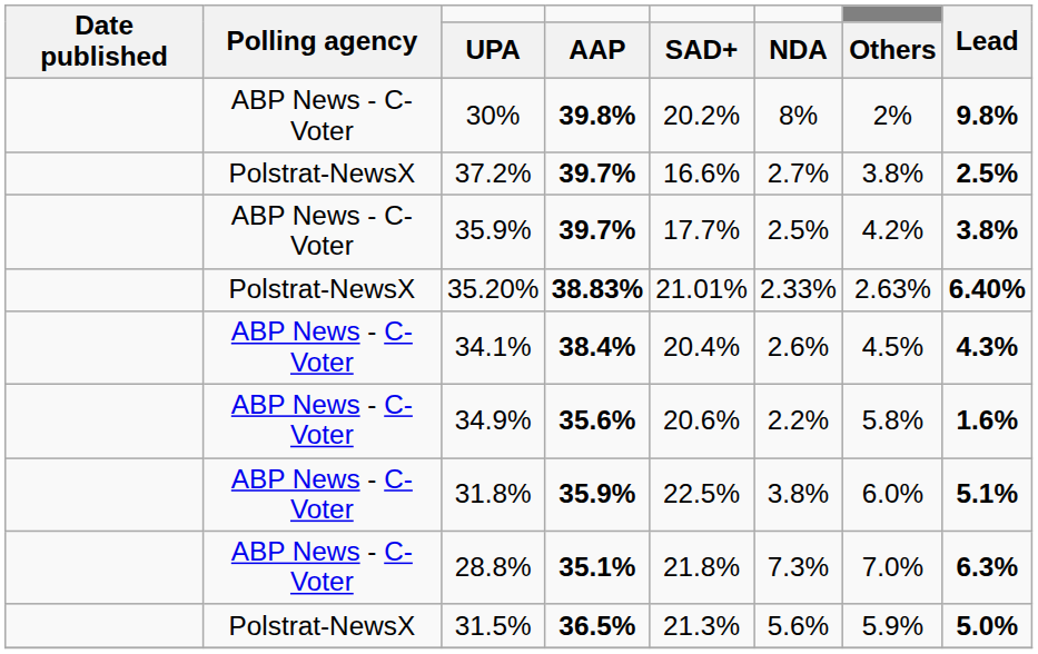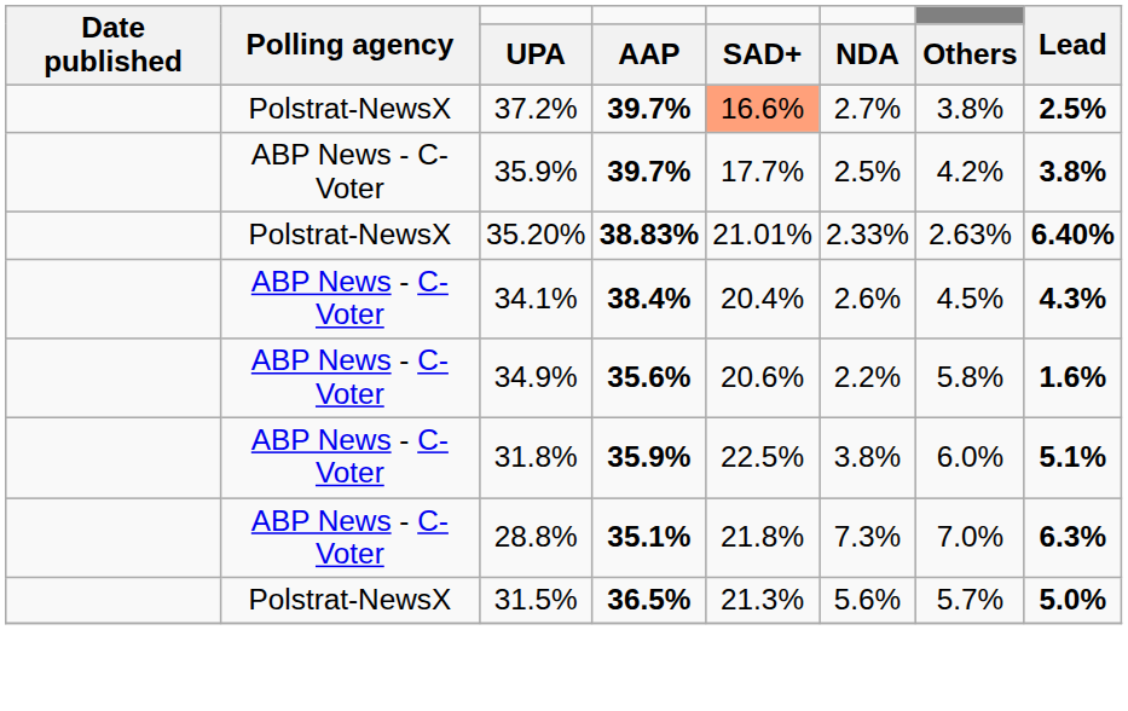- row: ABP News - C-Voter | 30% | 39.8% | 20.2% | 8% | 2% | 9.8%
37.2% | SAD+: no background -> lightsalmon background
31.5% | Others: 5.9% -> 5.7%
